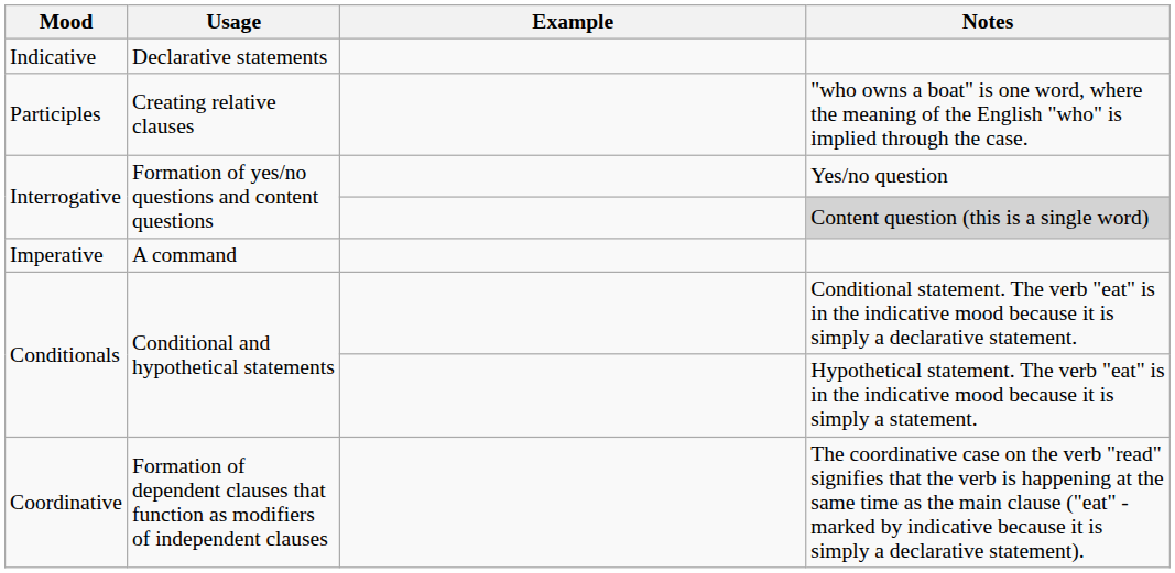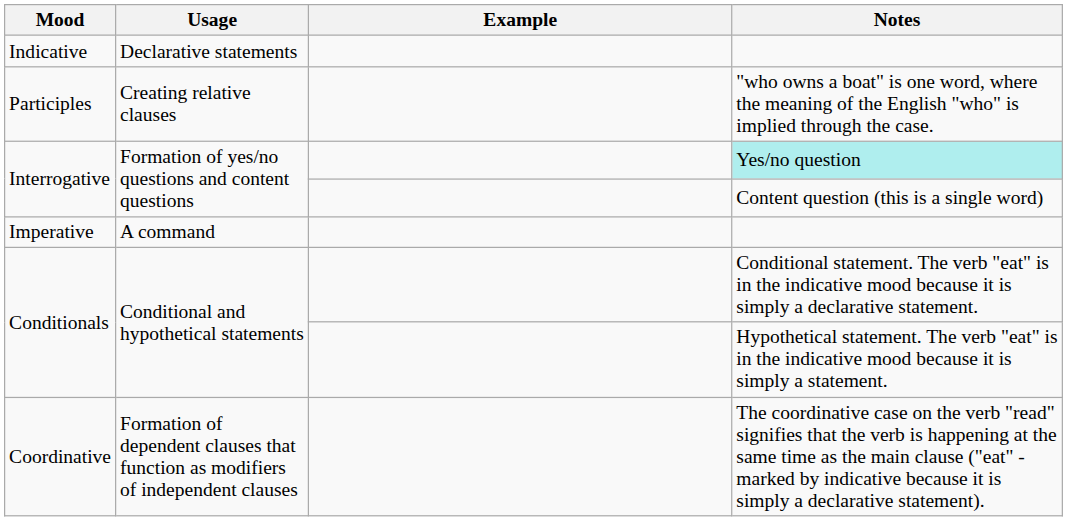Yes/no question | Notes: no background -> paleturquoise background
Content question (this is a single word) | Notes: lightgrey background -> no background
